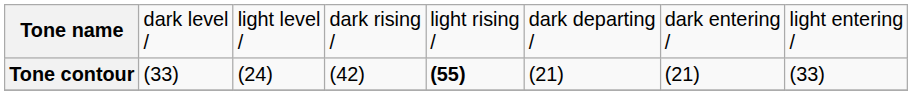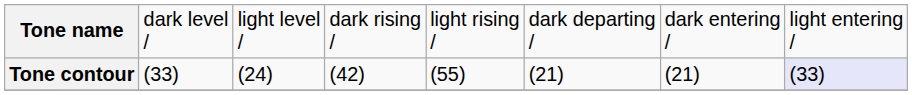Tone contour | column 5: bold -> normal
Tone contour | column 8: no background -> lavender background
